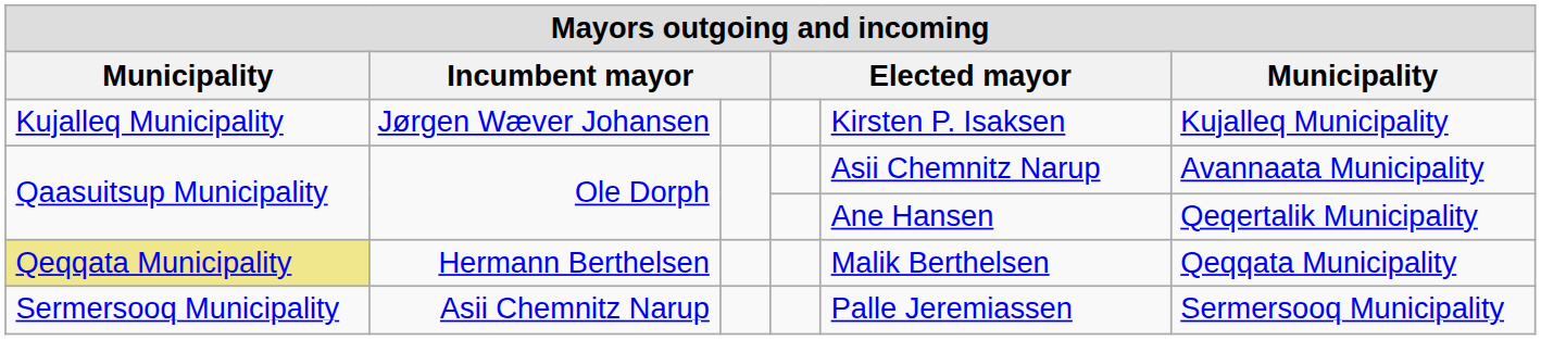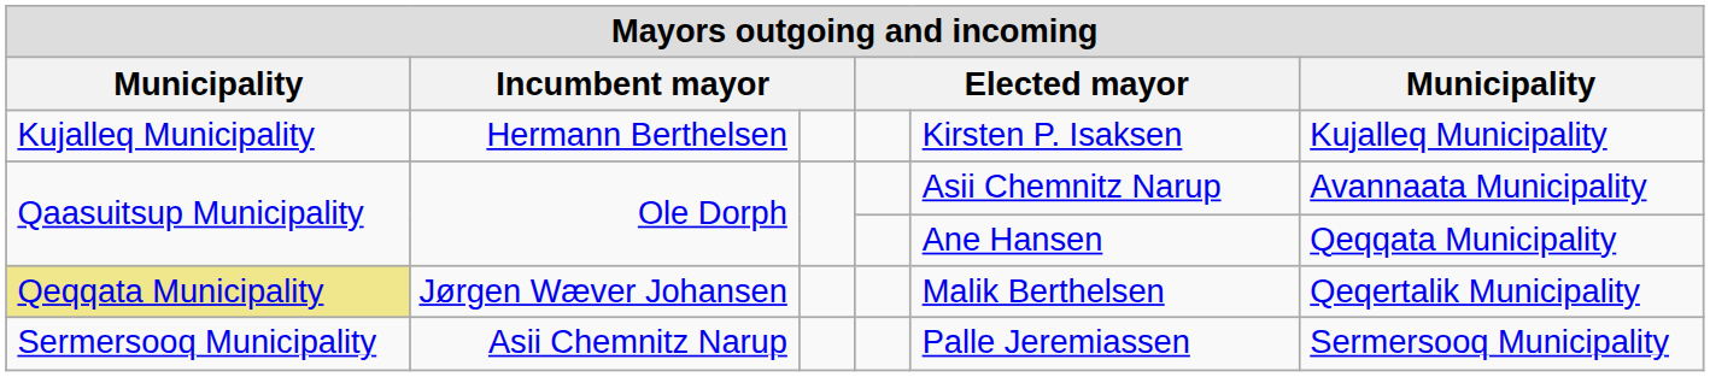row 3 | column 2: Jørgen Wæver Johansen -> Hermann Berthelsen
row 5 | column 6: Qeqertalik Municipality -> Qeqqata Municipality
row 6 | column 2: Hermann Berthelsen -> Jørgen Wæver Johansen
row 6 | column 6: Qeqqata Municipality -> Qeqertalik Municipality
